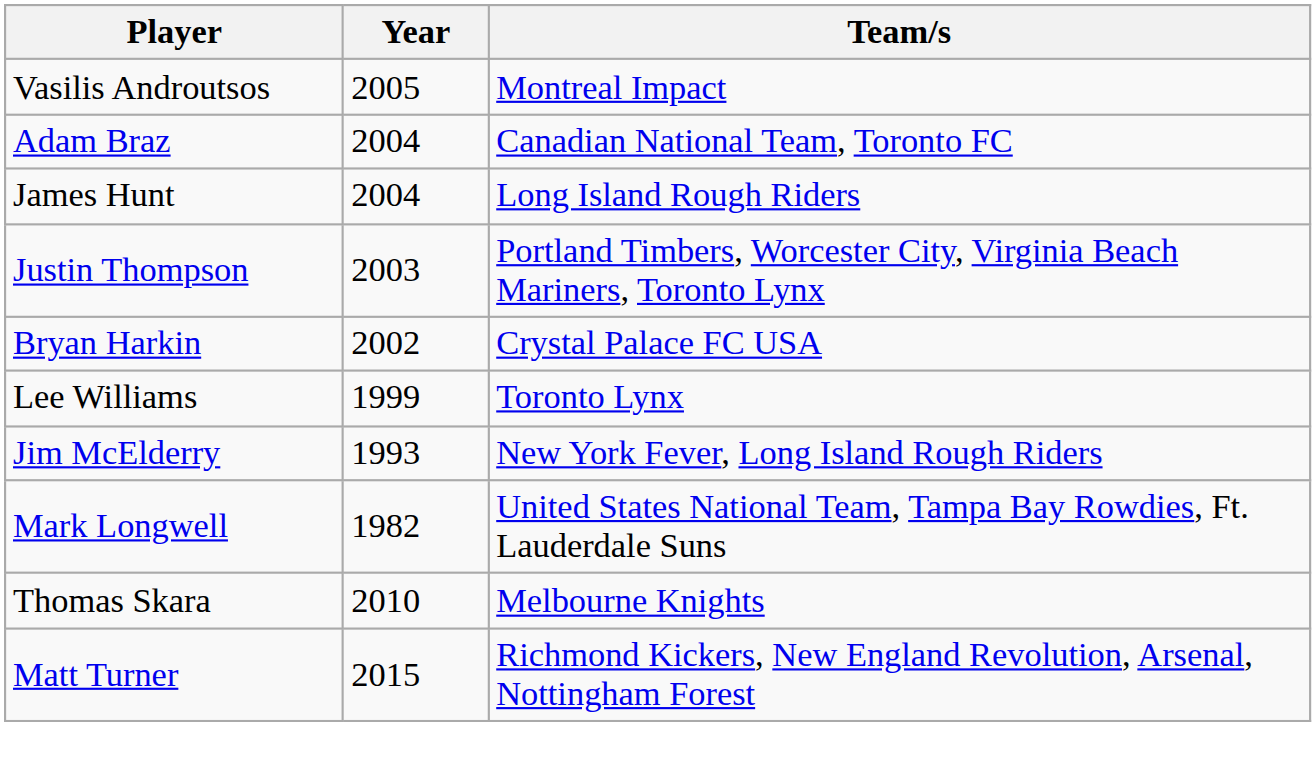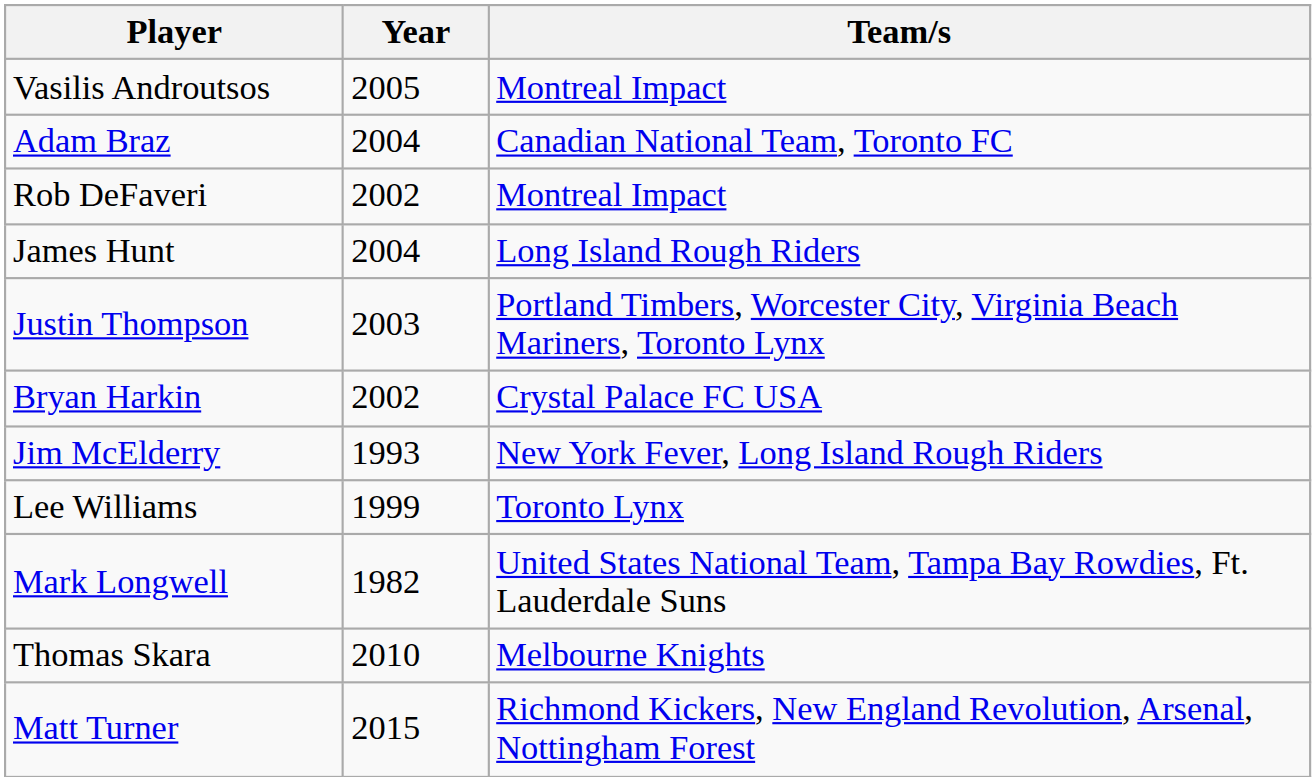+ row: Rob DeFaveri | 2002 | Montreal Impact
rows swapped: Lee Williams <-> Jim McElderry
